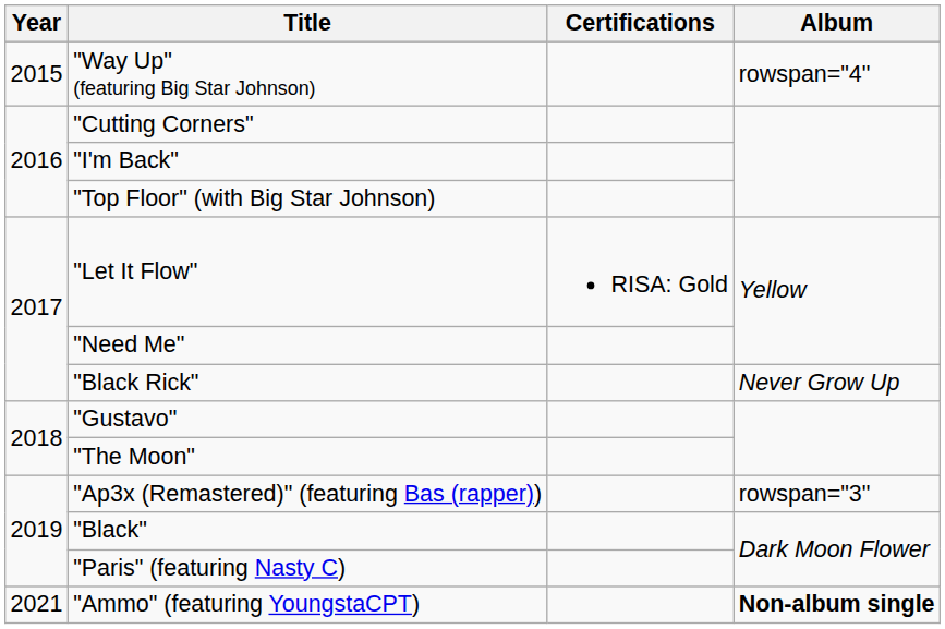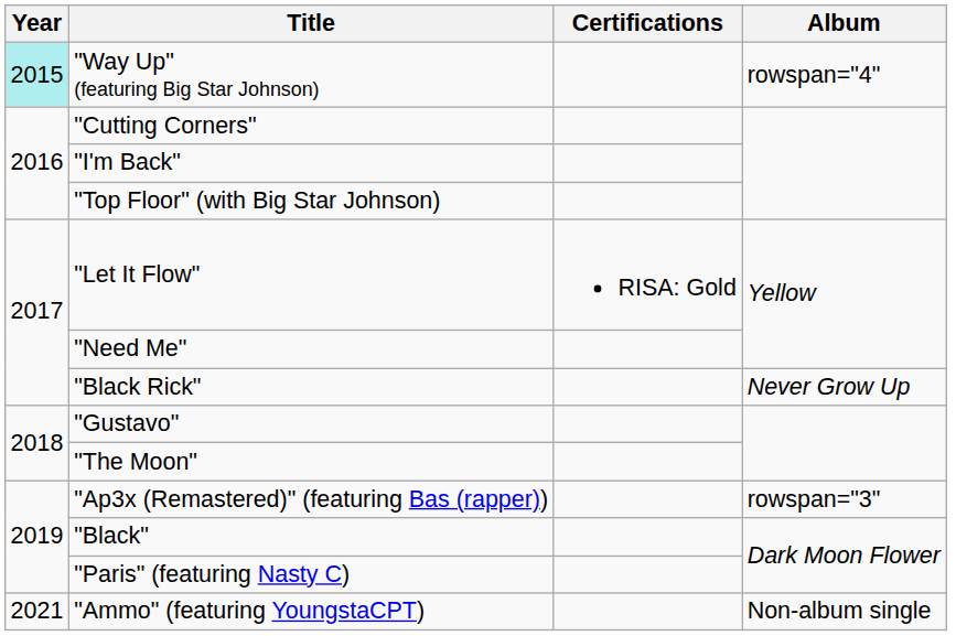"Way Up" (featuring Big Star Johnson) | Year: no background -> paleturquoise background
"Ammo" (featuring YoungstaCPT) | Album: bold -> normal
